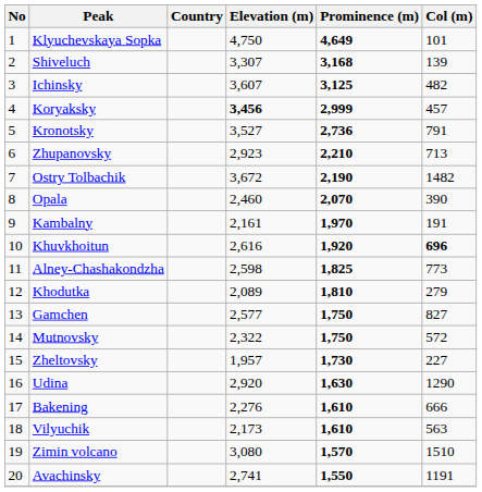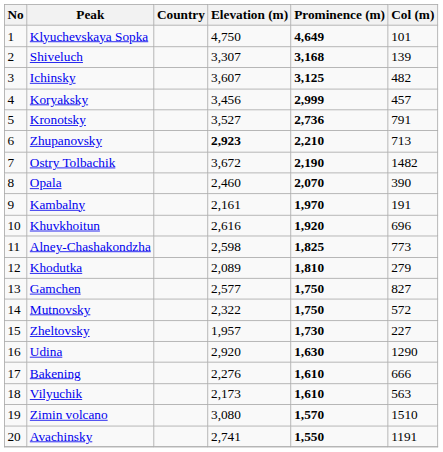Koryaksky | Elevation (m): bold -> normal
Zhupanovsky | Elevation (m): normal -> bold
Khuvkhoitun | Col (m): bold -> normal
